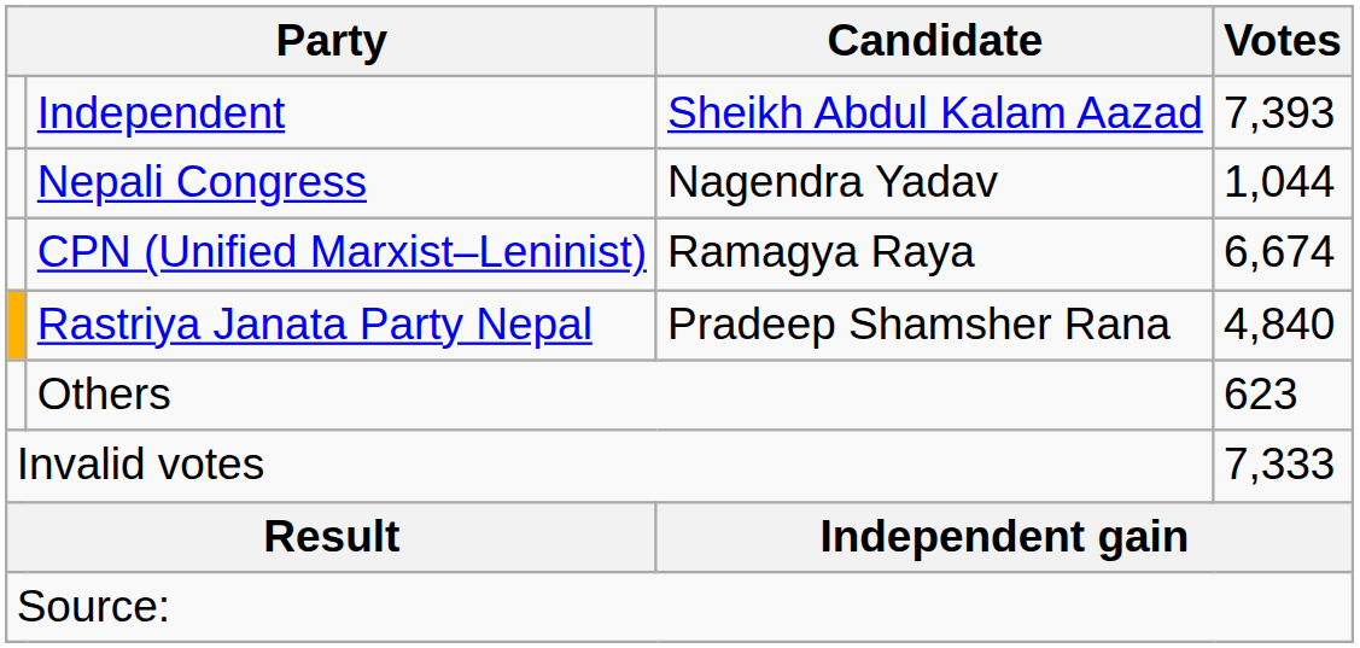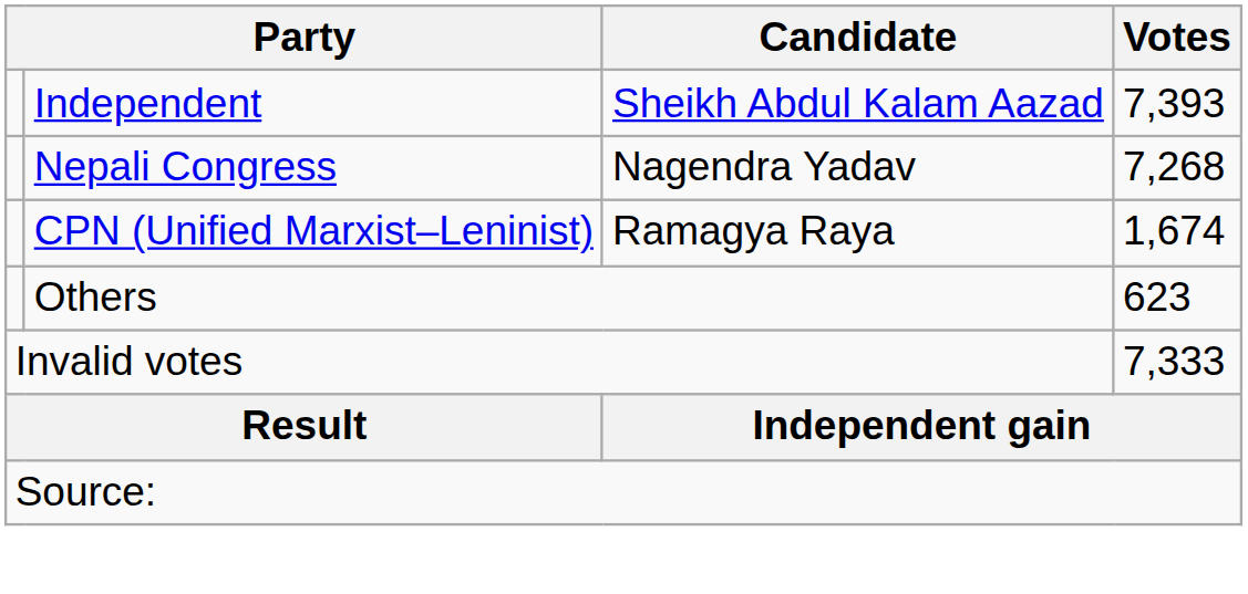Nepali Congress | Votes: 1,044 -> 7,268
CPN (Unified Marxist–Leninist) | Votes: 6,674 -> 1,674
- row: Rastriya Janata Party Nepal | Pradeep Shamsher Rana | 4,840
